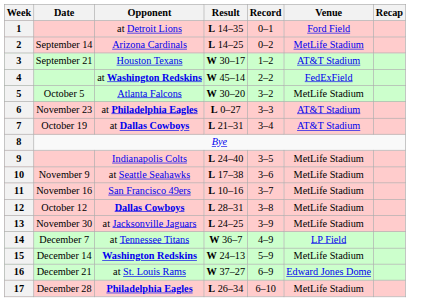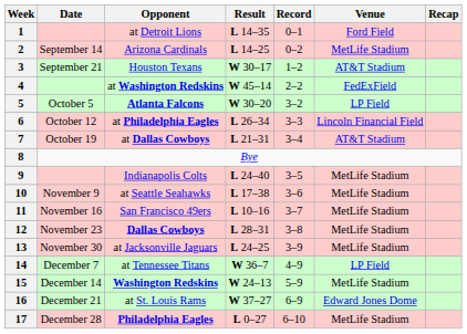5 | Opponent: normal -> bold
5 | Venue: MetLife Stadium -> LP Field
6 | Date: November 23 -> October 12
6 | Result: L 0–27 -> L 26–34
6 | Venue: AT&T Stadium -> Lincoln Financial Field
12 | Date: October 12 -> November 23
17 | Result: L 26–34 -> L 0–27
